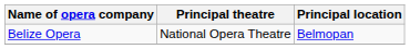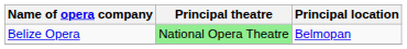Belize Opera | Principal theatre: no background -> lightgreen background
